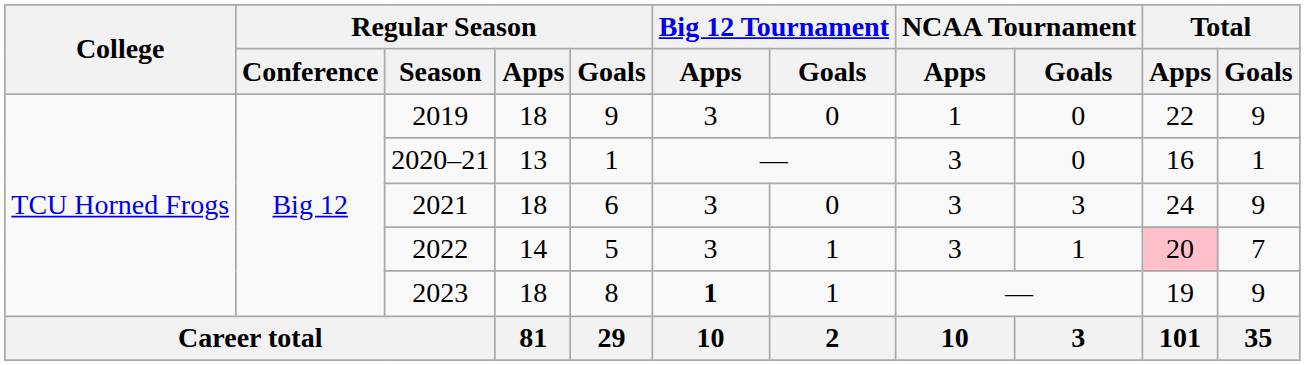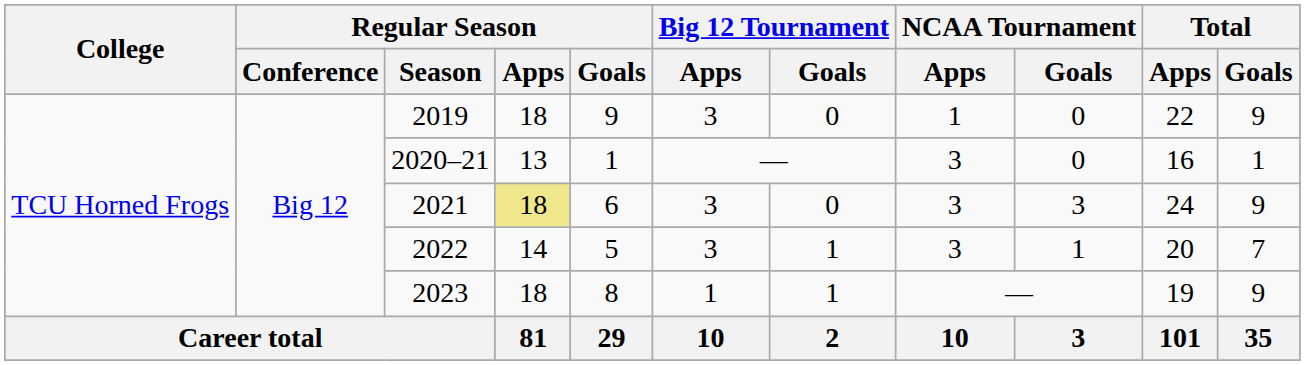2021 | Regular Season / Apps: no background -> khaki background
2022 | Total / Apps: pink background -> no background
2023 | Big 12 Tournament / Apps: bold -> normal
